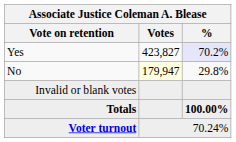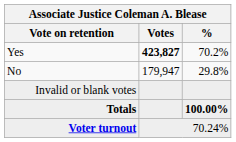Yes | Votes: normal -> bold
Yes | %: lavender background -> no background
No | Votes: lightyellow background -> no background
